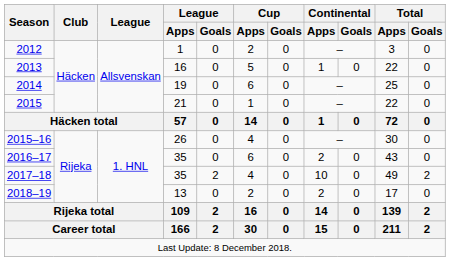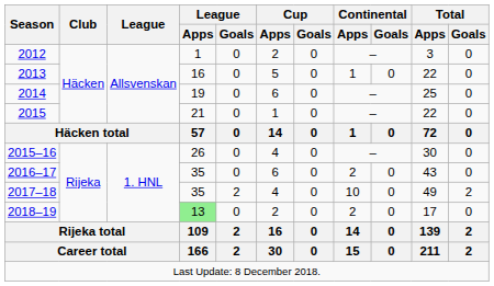2018–19 | League / Apps: no background -> lightgreen background
